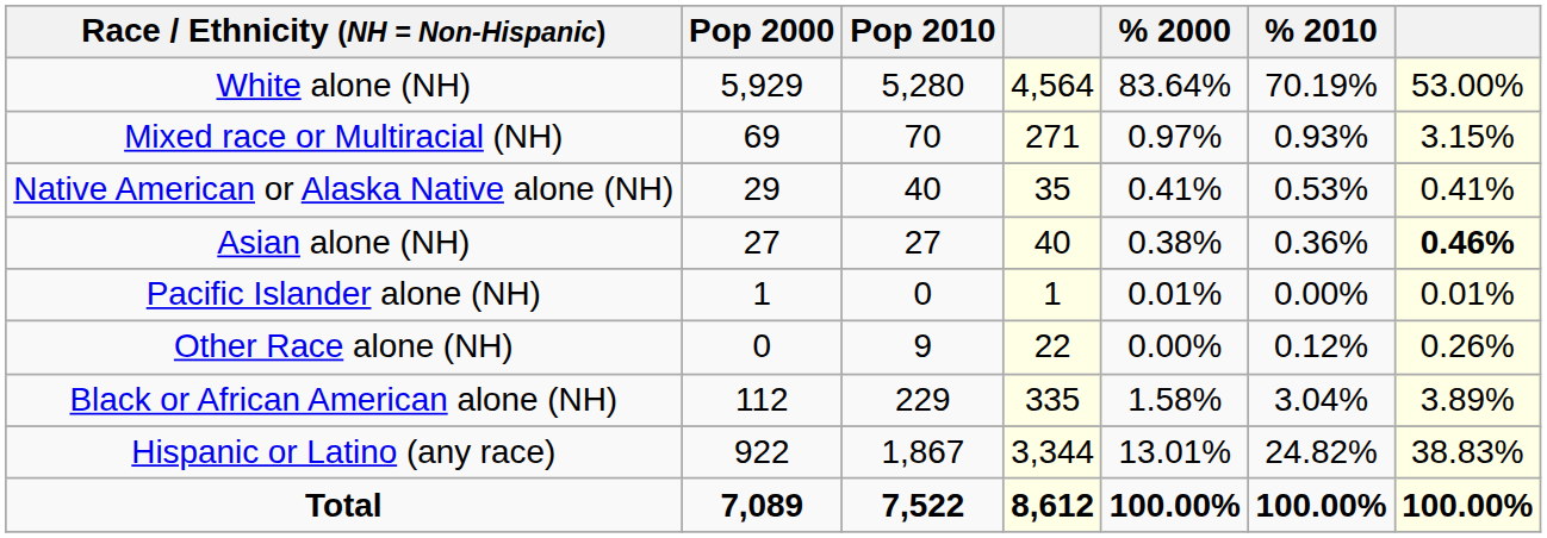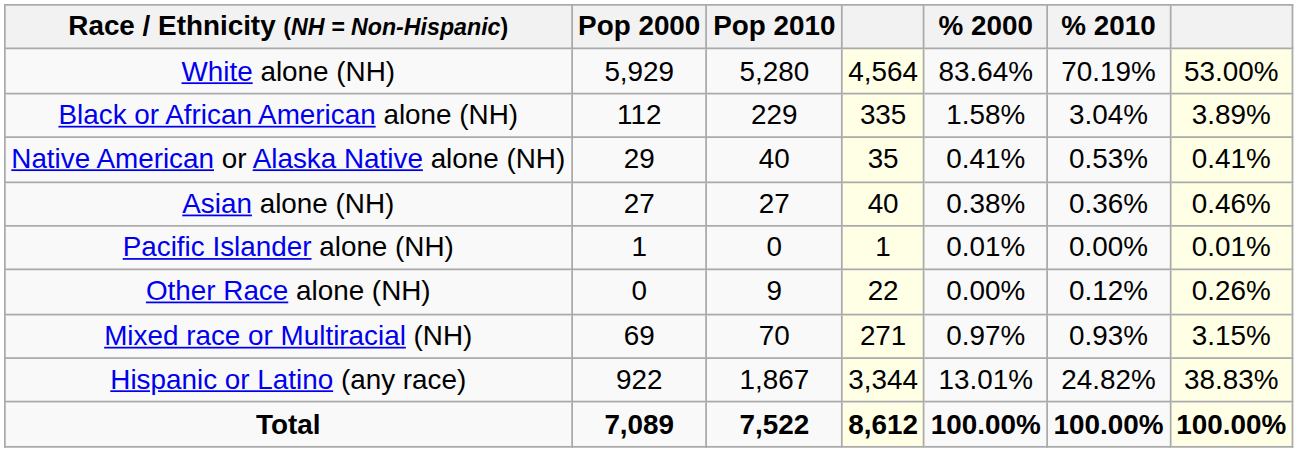rows swapped: Black or African American alone (NH) <-> Mixed race or Multiracial (NH)
Asian alone (NH) | column 7: bold -> normal
